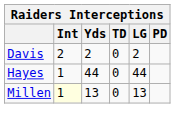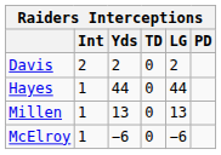Millen | Int: lightyellow background -> no background
+ row: McElroy | 1 | −6 | 0 | −6
